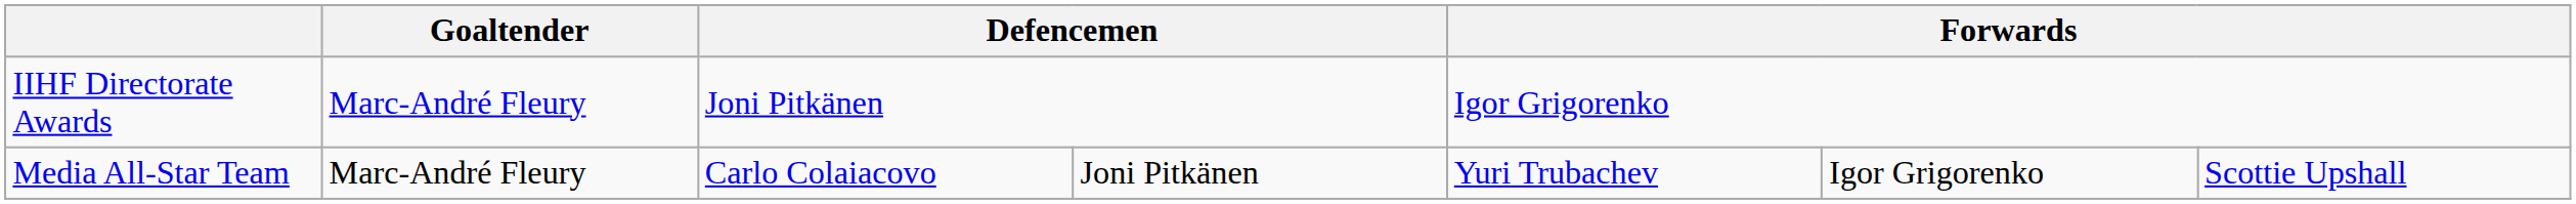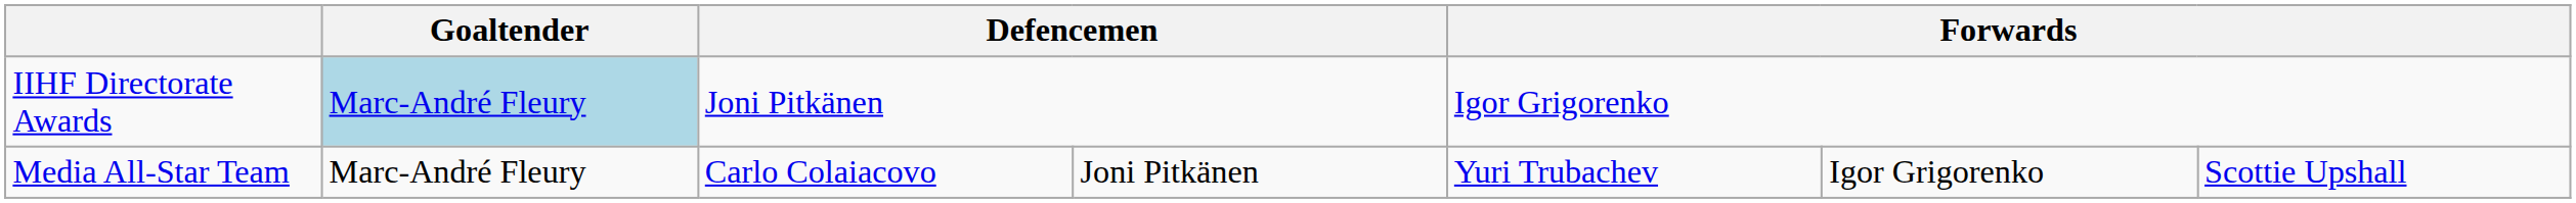IIHF Directorate Awards | Goaltender: no background -> lightblue background
